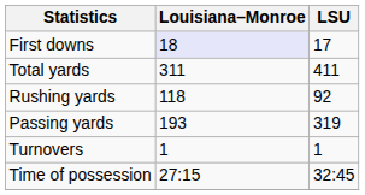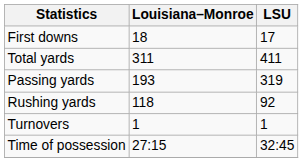First downs | Louisiana–Monroe: lavender background -> no background
rows swapped: Rushing yards <-> Passing yards
